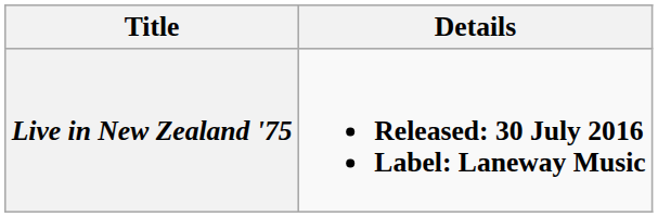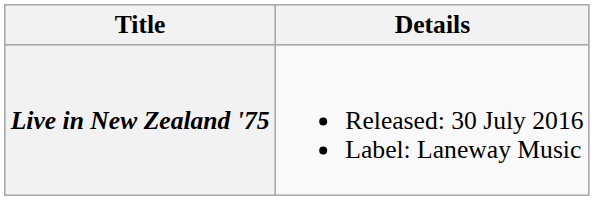Live in New Zealand '75 | Details: bold -> normal
